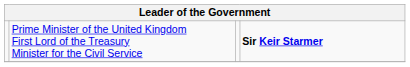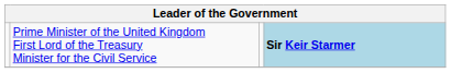row 2 | column 4: no background -> lightblue background
